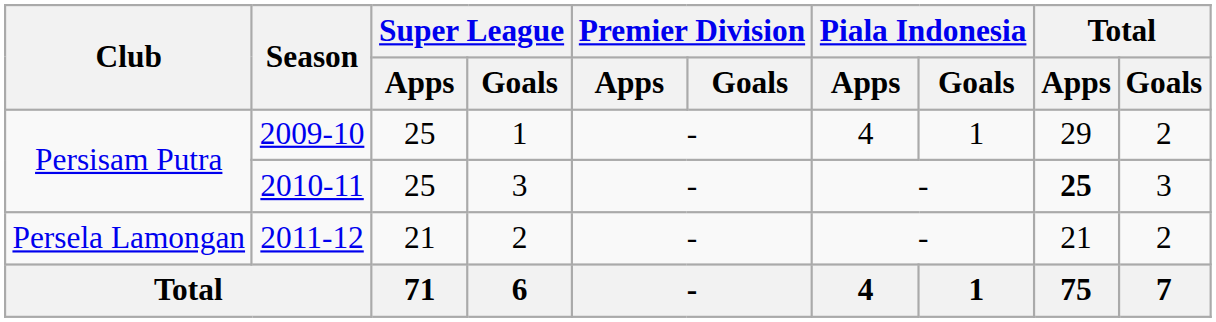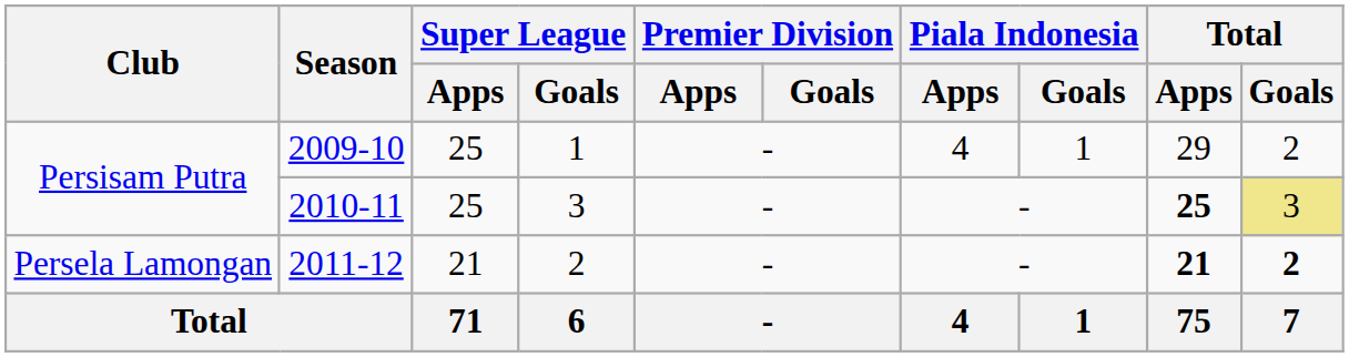2010-11 | Total / Goals: no background -> khaki background
2011-12 | Total / Apps: normal -> bold
2011-12 | Total / Goals: normal -> bold
